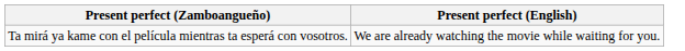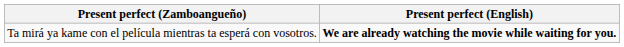row 2 | Present perfect (English): normal -> bold
